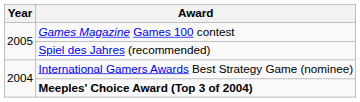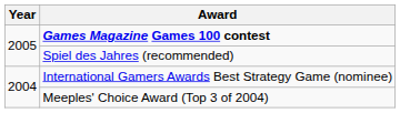Games Magazine Games 100 contest | Award: normal -> bold
Meeples' Choice Award (Top 3 of 2004) | Award: bold -> normal
